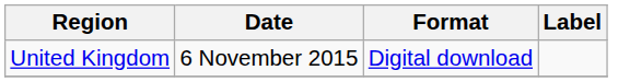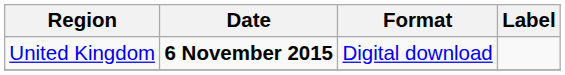United Kingdom | Date: normal -> bold
